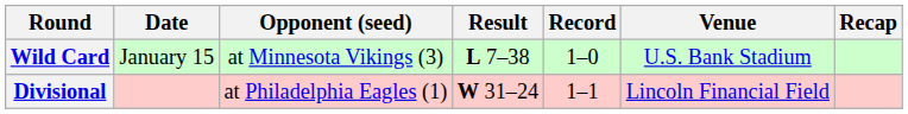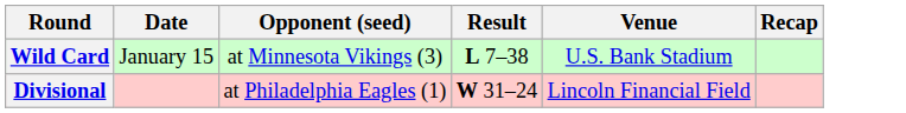- column: Record | 1–0 | 1–1
